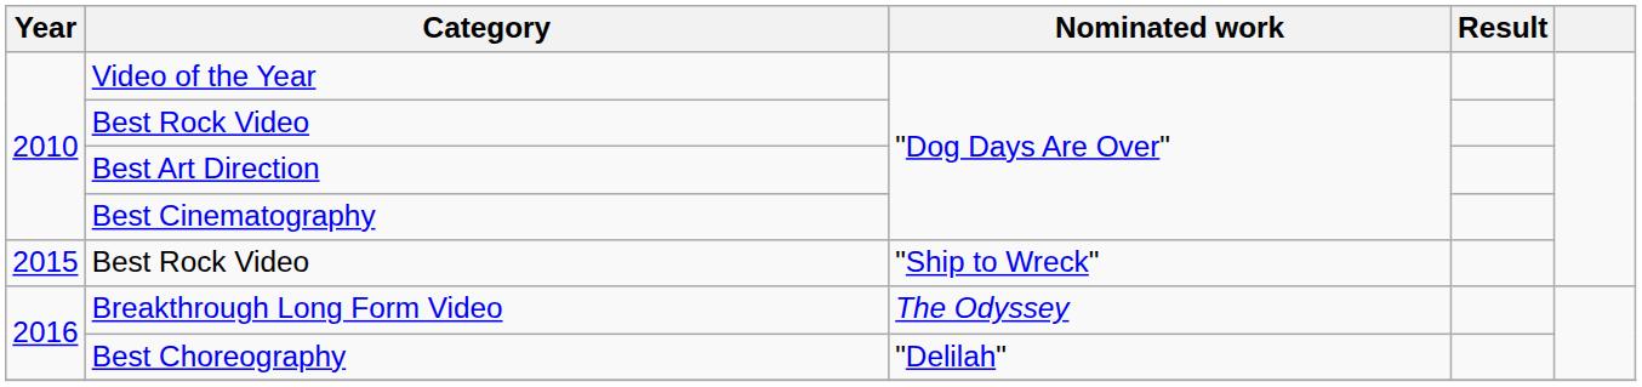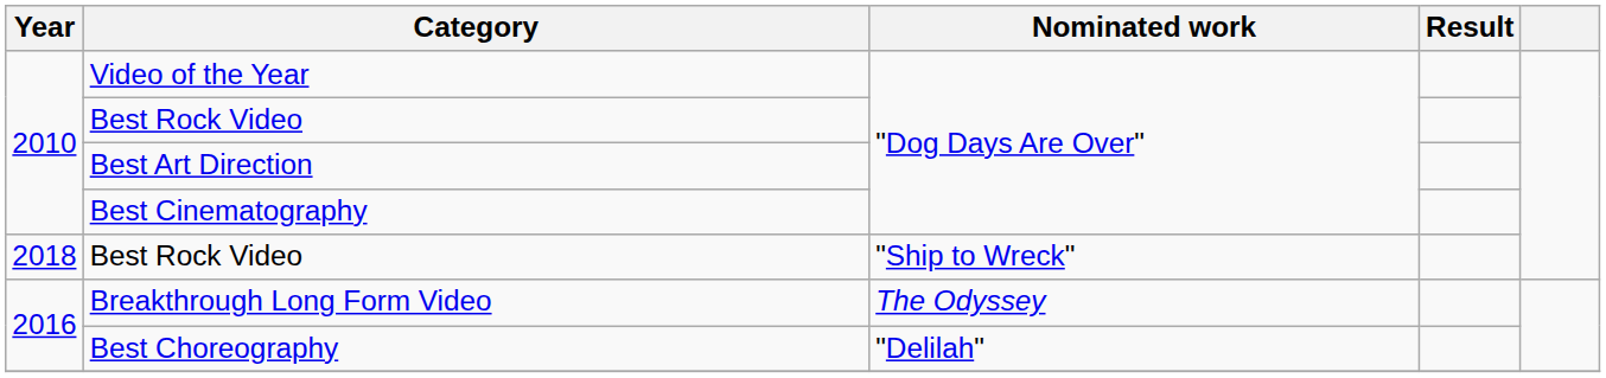Best Rock Video / "Ship to Wreck" | Year: 2015 -> 2018
